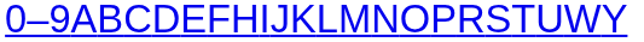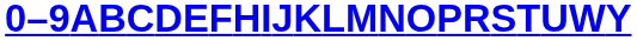row 1 | column 1: normal -> bold
